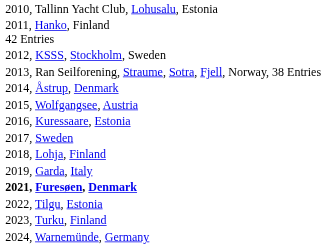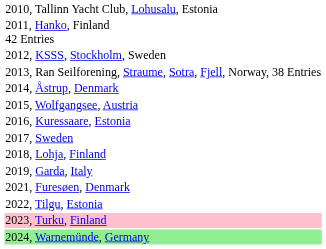2021, Furesøen, Denmark | column 1: bold -> normal
2023, Turku, Finland | column 1: no background -> pink background
2024, Warnemünde, Germany | column 1: no background -> lightgreen background
